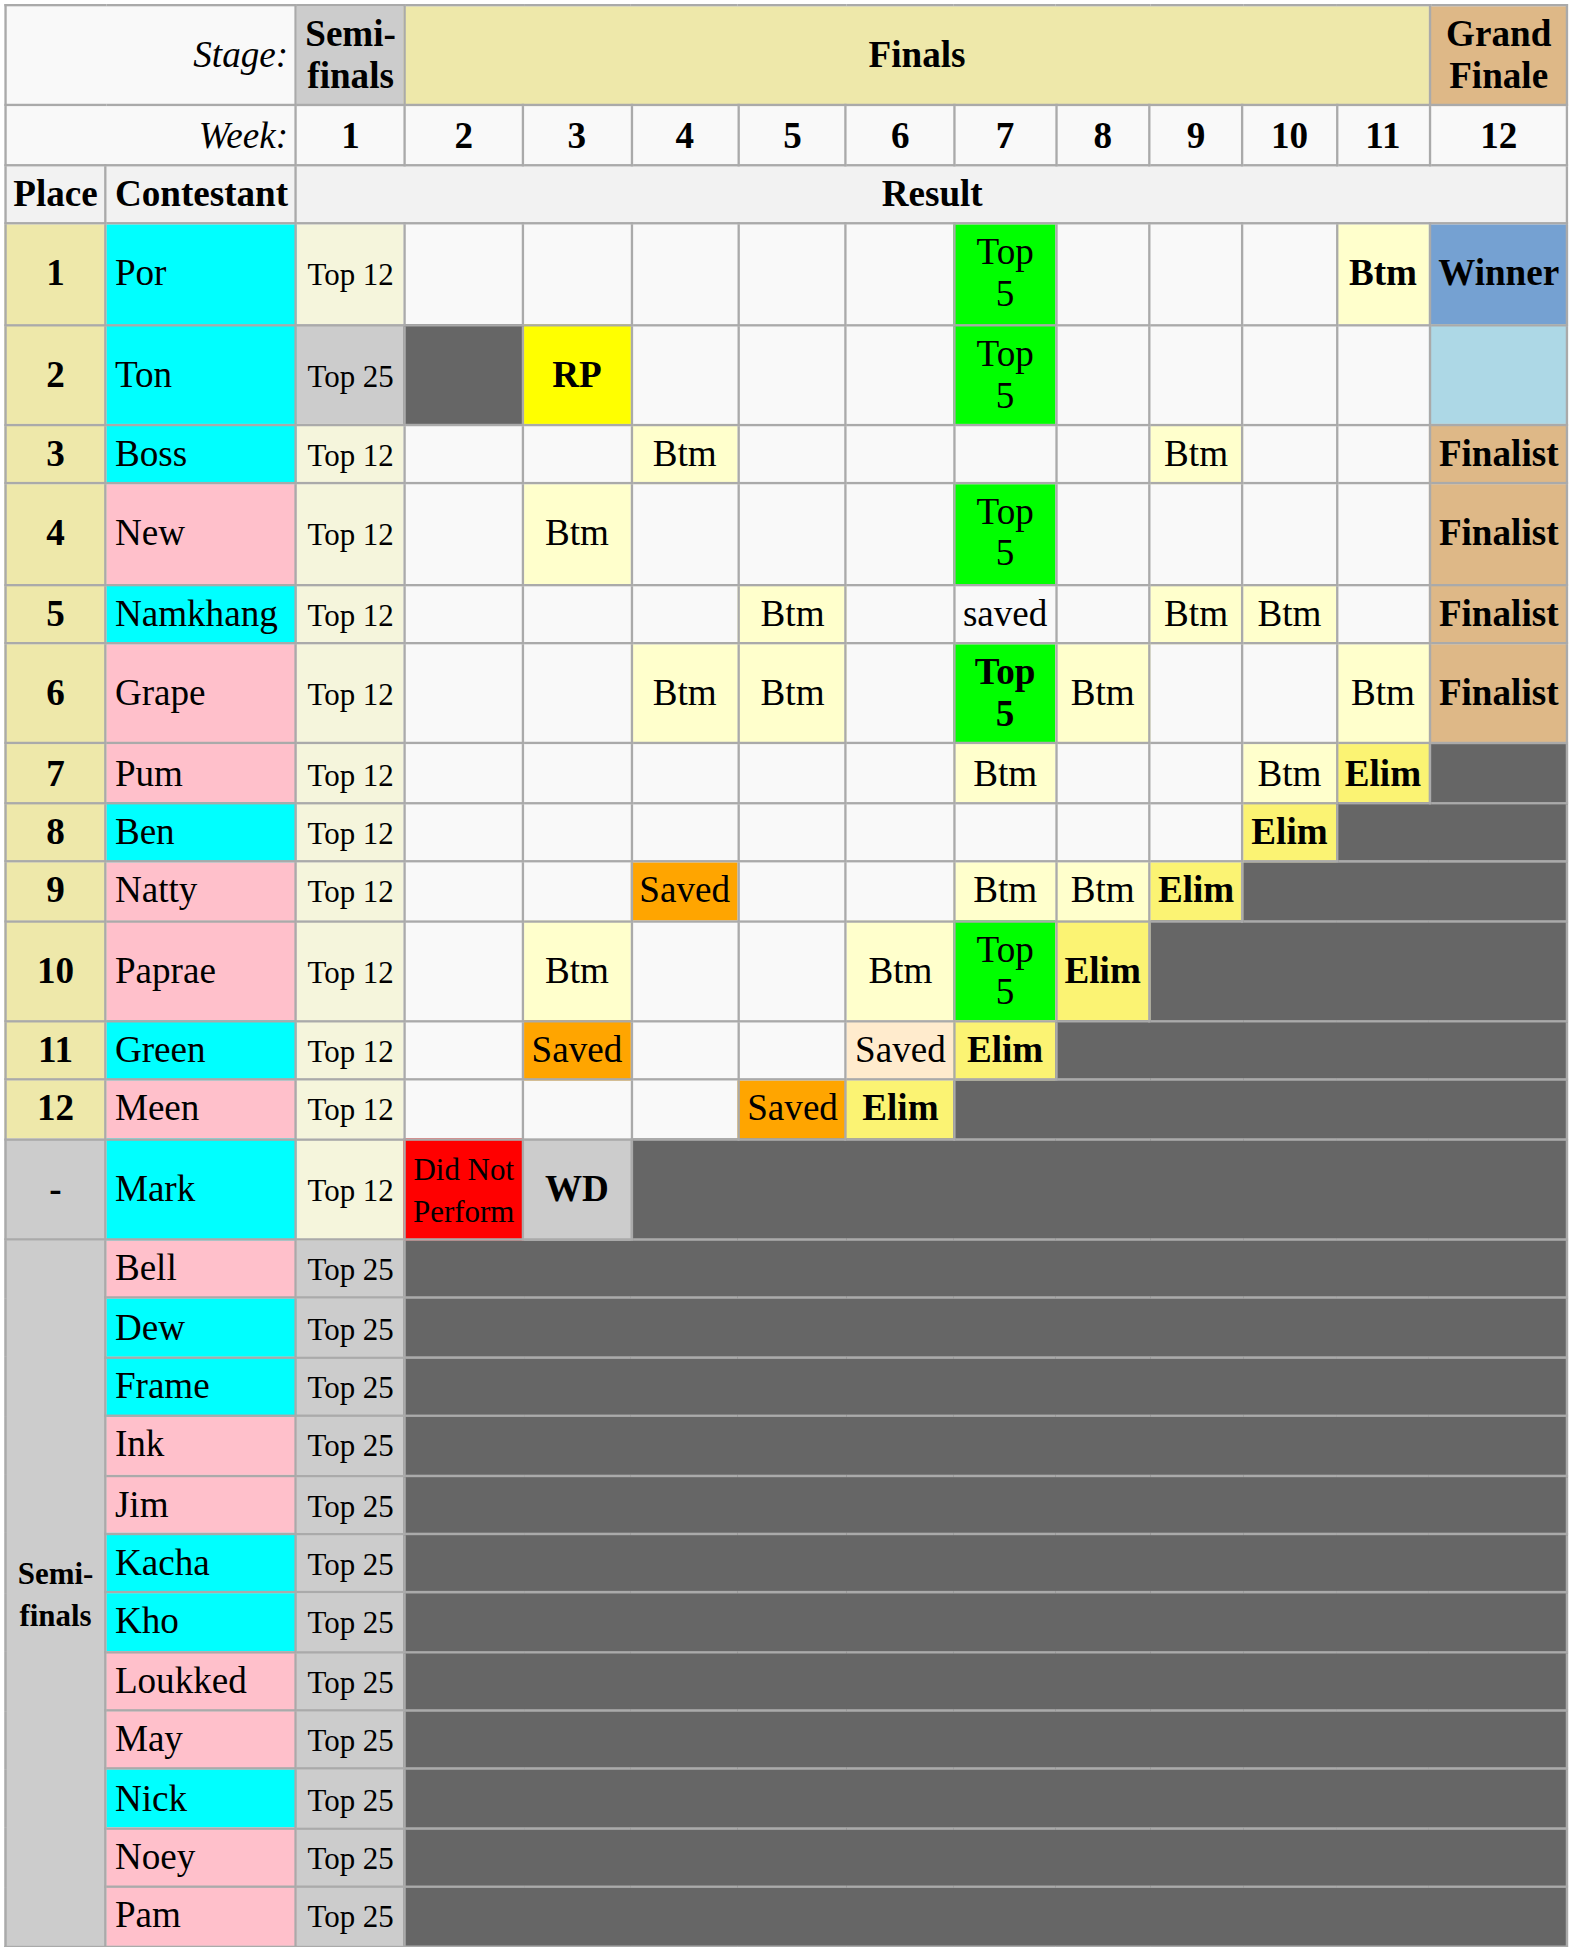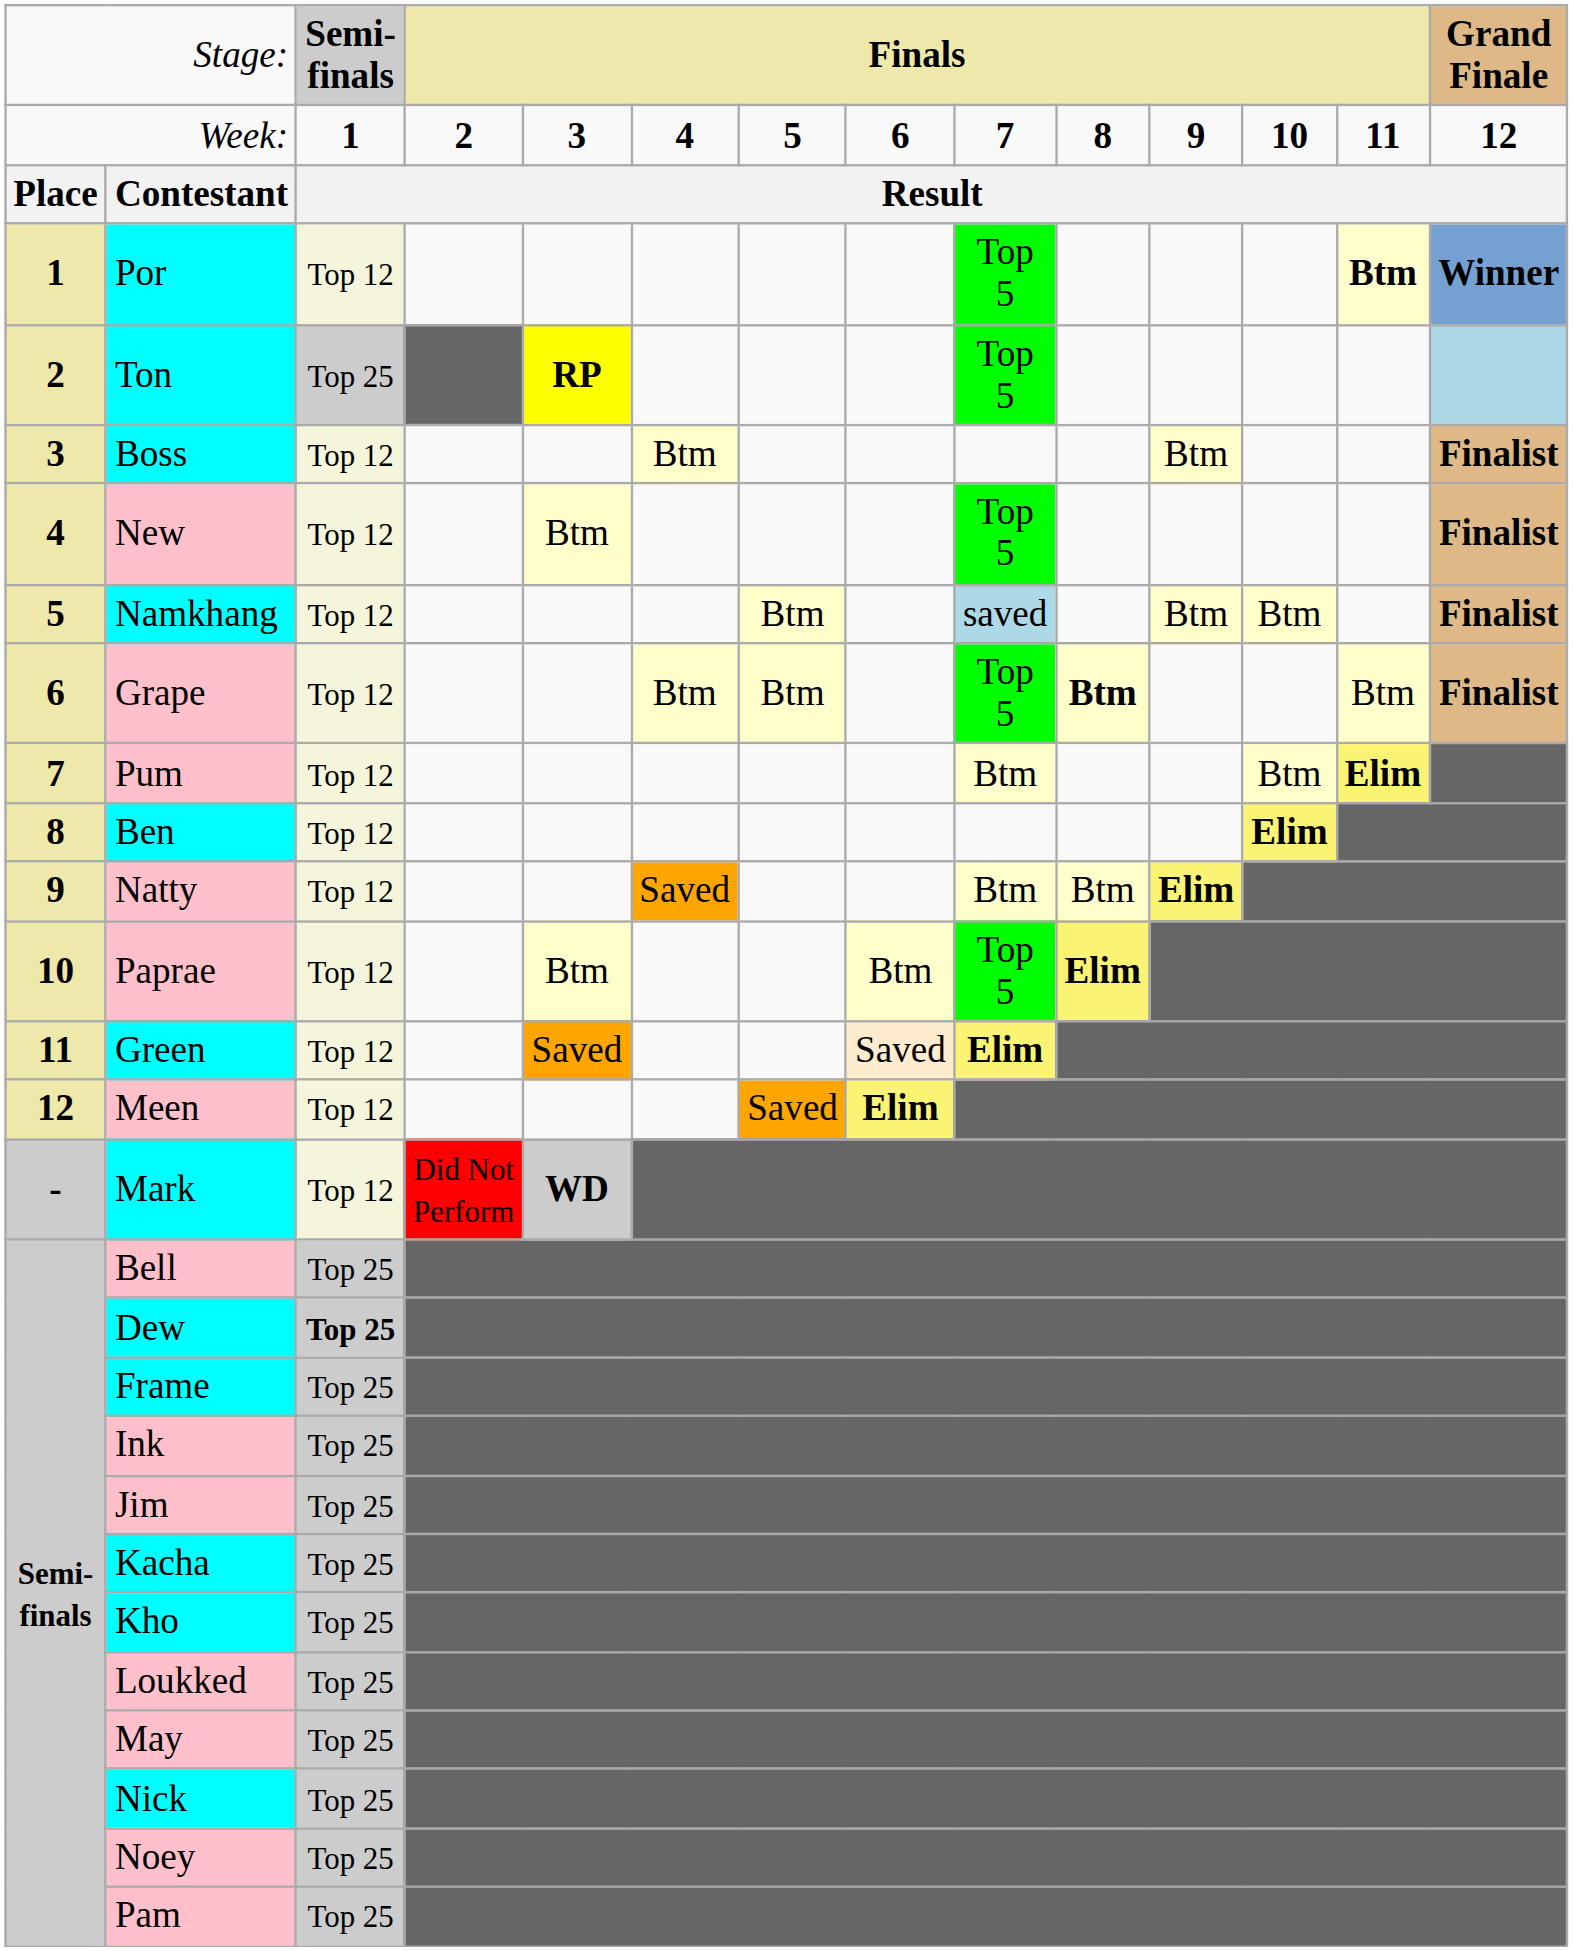Namkhang | column 9: no background -> lightblue background
Grape | column 9: bold -> normal
Grape | column 10: normal -> bold
Dew | column 3: normal -> bold
